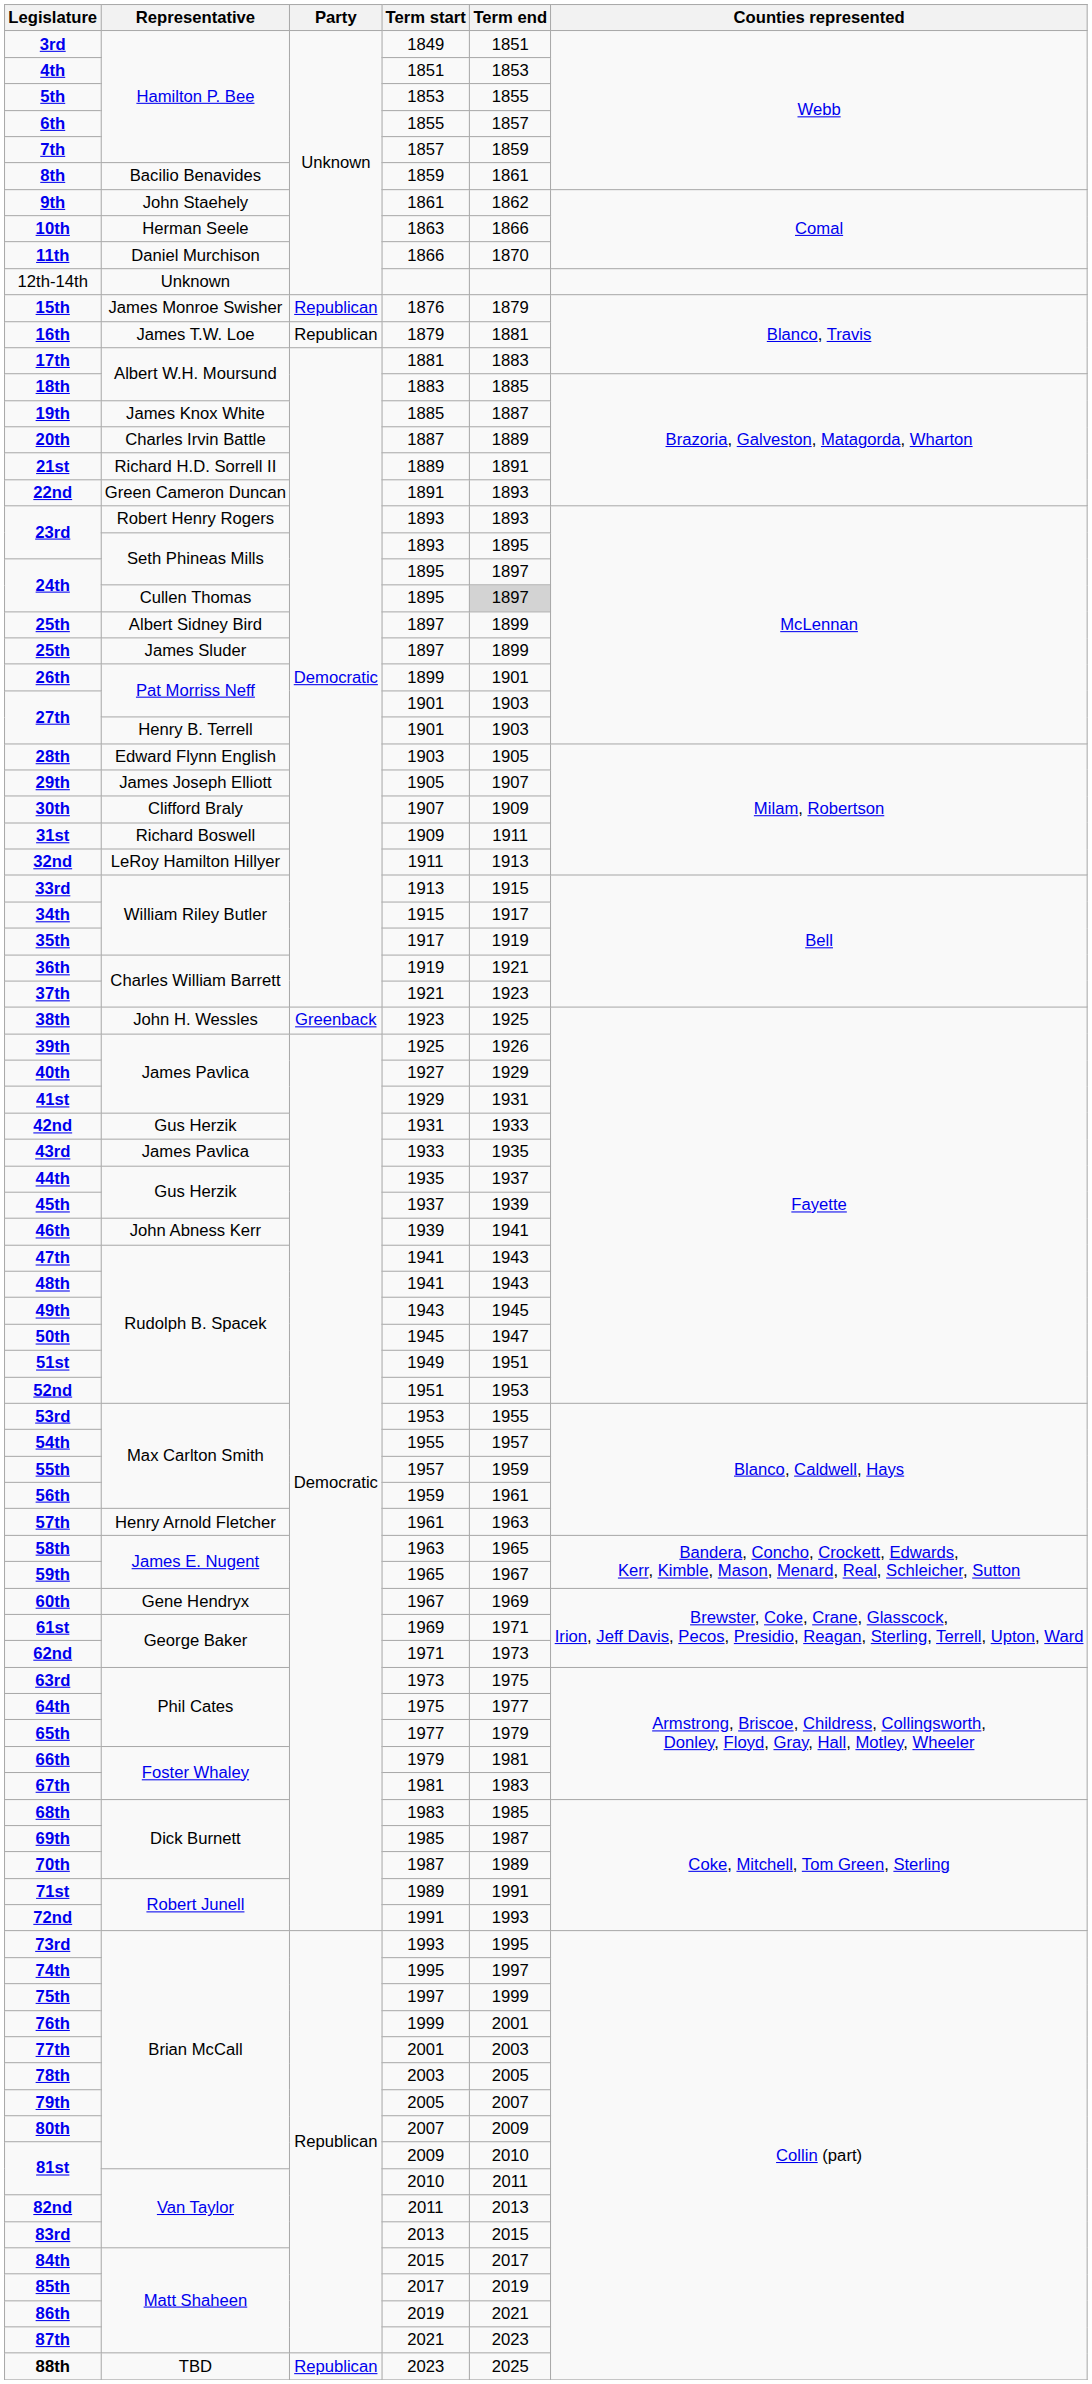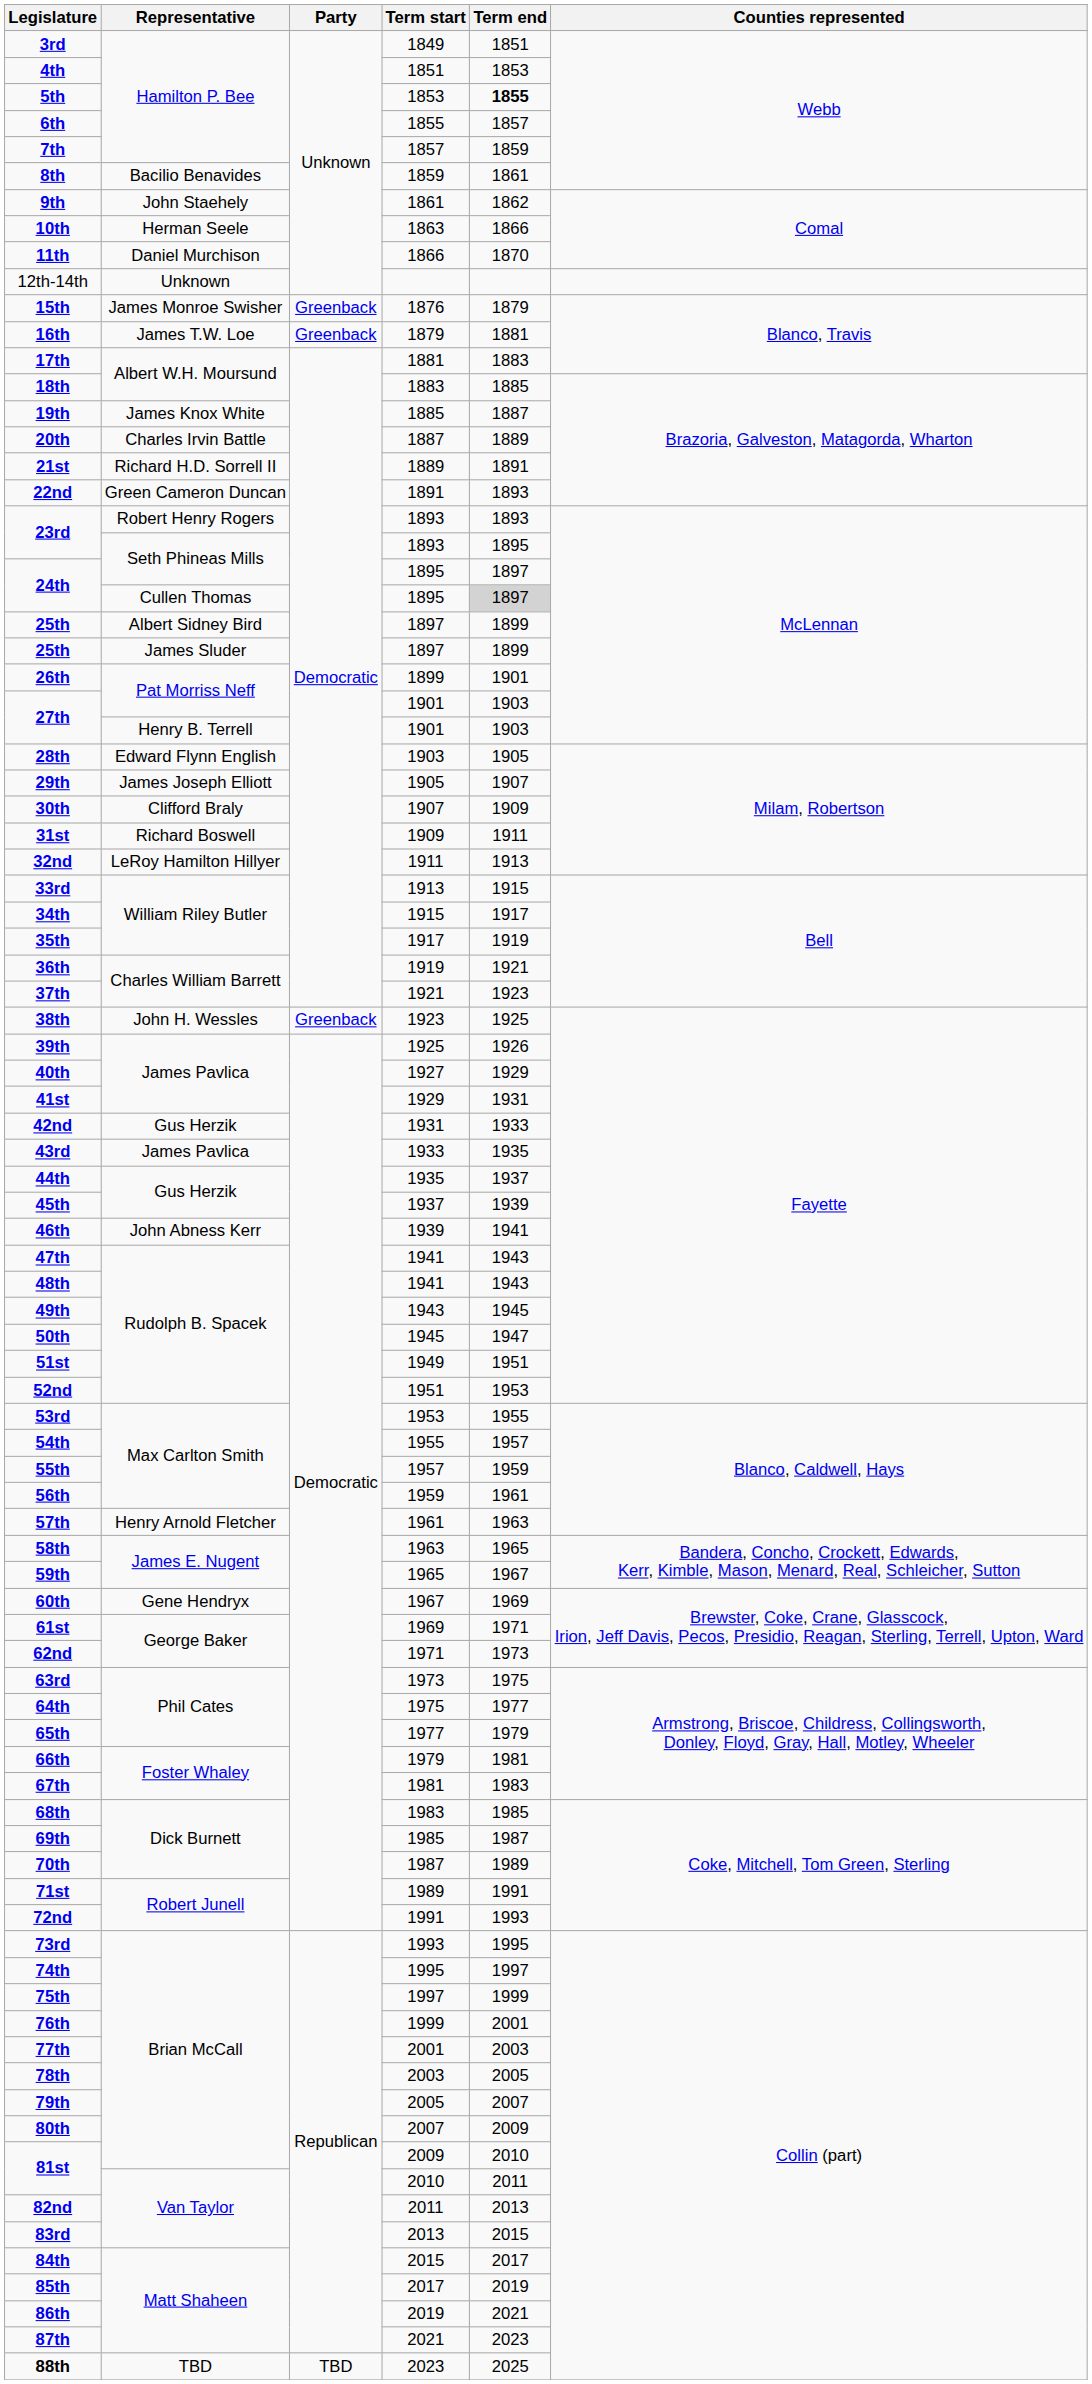5th | Term end: normal -> bold
15th | Party: Republican -> Greenback
16th | Party: Republican -> Greenback
88th | Party: Republican -> TBD
